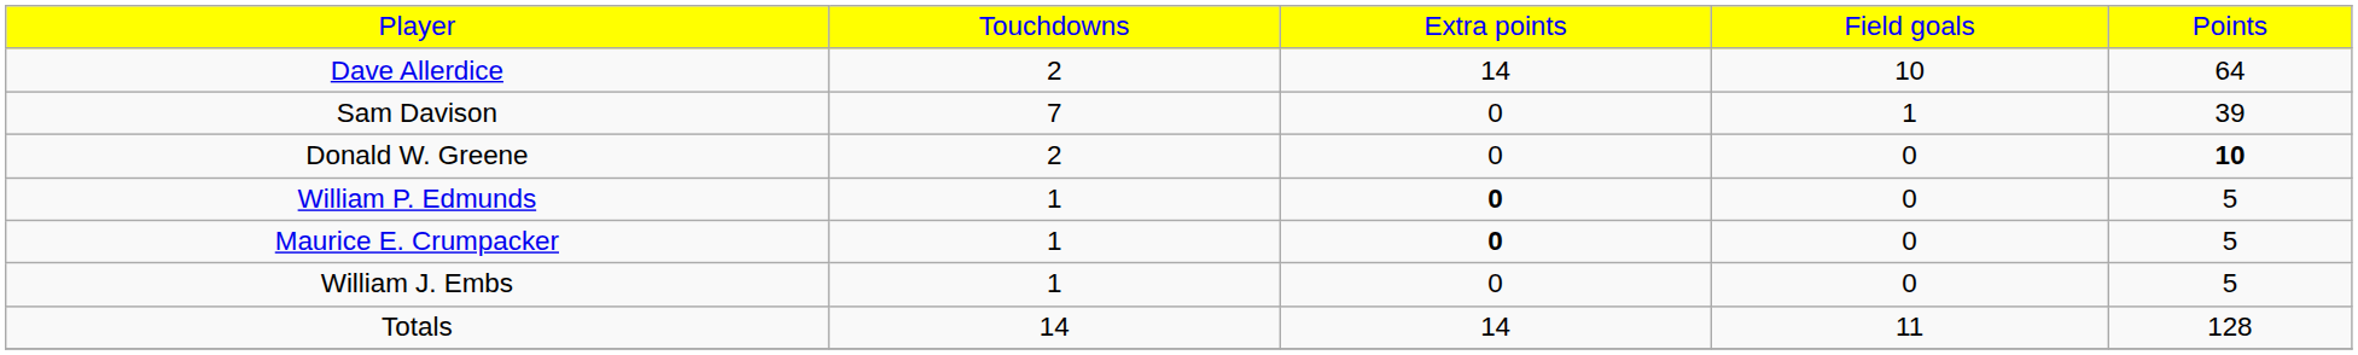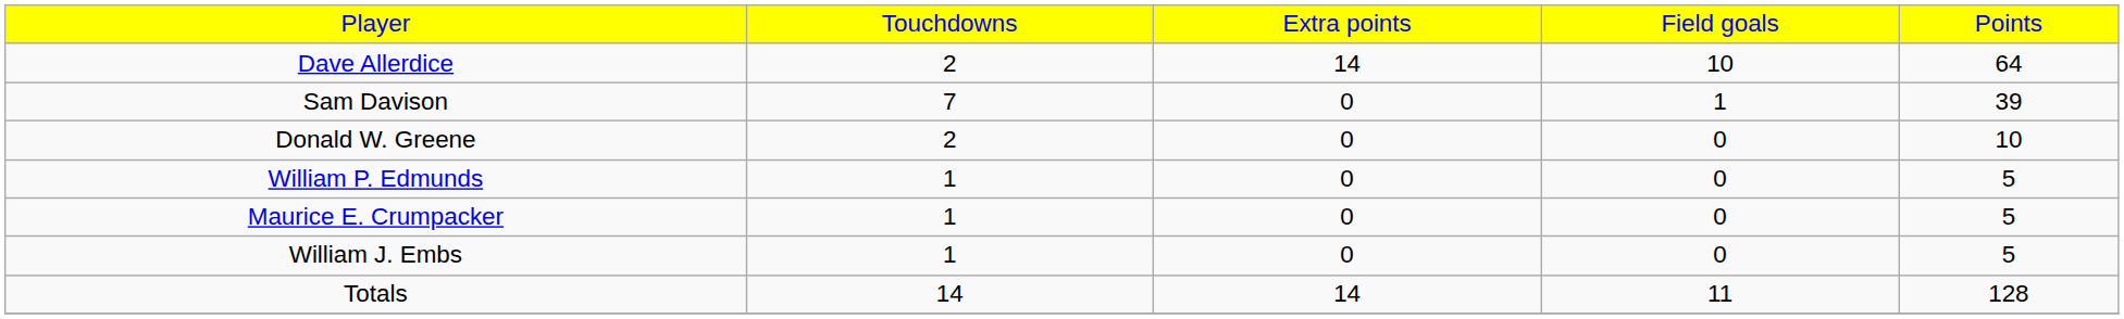Donald W. Greene | column 5: bold -> normal
William P. Edmunds | column 3: bold -> normal
Maurice E. Crumpacker | column 3: bold -> normal
